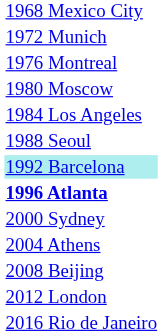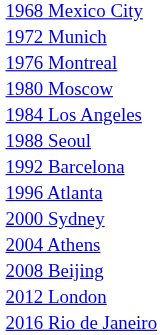1992 Barcelona | column 1: paleturquoise background -> no background
1996 Atlanta | column 1: bold -> normal
